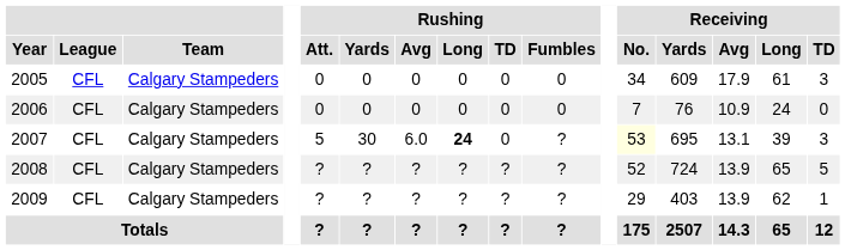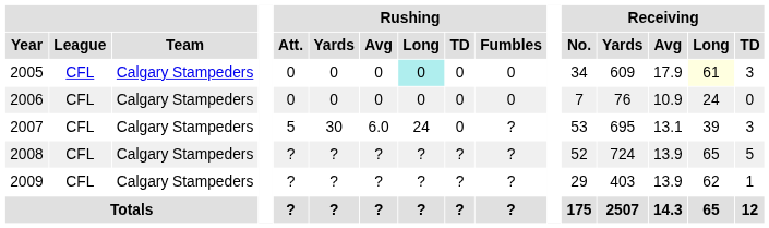2005 | Rushing / Long: no background -> paleturquoise background
2005 | Receiving / Long: no background -> lightyellow background
2007 | Rushing / Long: bold -> normal
2007 | Receiving / No.: lightyellow background -> no background
